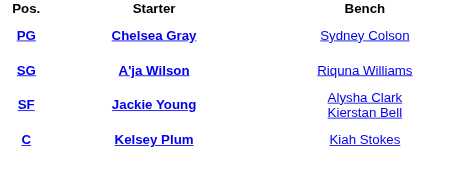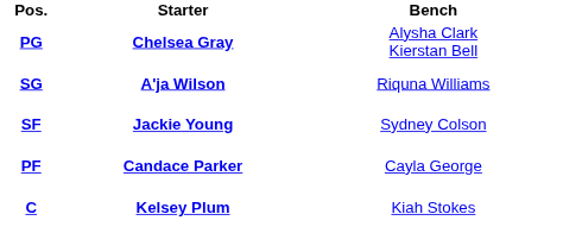PG | Bench: Sydney Colson -> Alysha Clark Kierstan Bell
SF | Bench: Alysha Clark Kierstan Bell -> Sydney Colson
+ row: PF | Candace Parker | Cayla George
